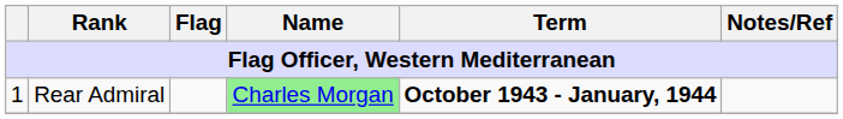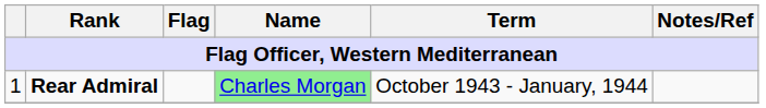1 | Rank: normal -> bold
1 | Term: bold -> normal
